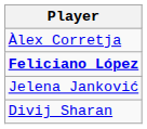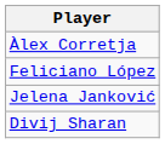row 3 | column 1: bold -> normal
